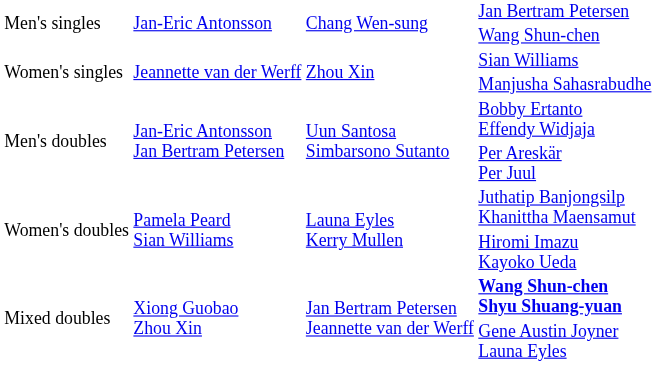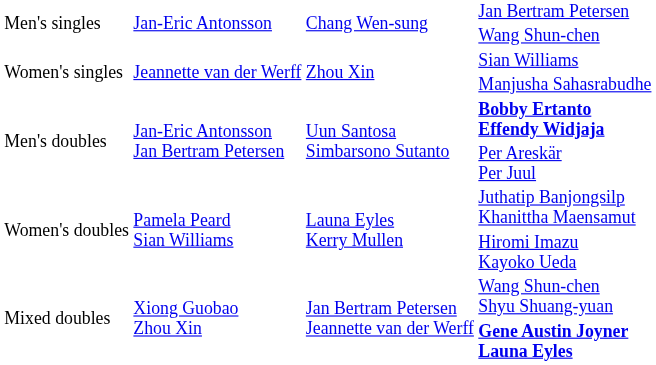Bobby Ertanto Effendy Widjaja | column 4: normal -> bold
Wang Shun-chen Shyu Shuang-yuan | column 4: bold -> normal
Gene Austin Joyner Launa Eyles | column 4: normal -> bold
